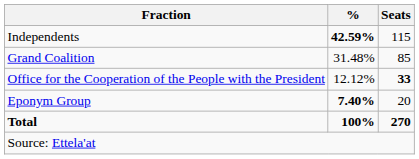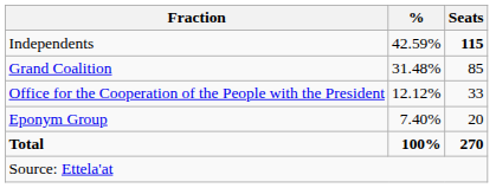Independents | %: bold -> normal
Independents | Seats: normal -> bold
Office for the Cooperation of the People with the President | Seats: bold -> normal
Eponym Group | %: bold -> normal
